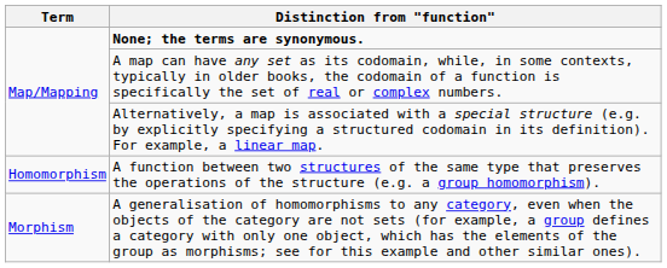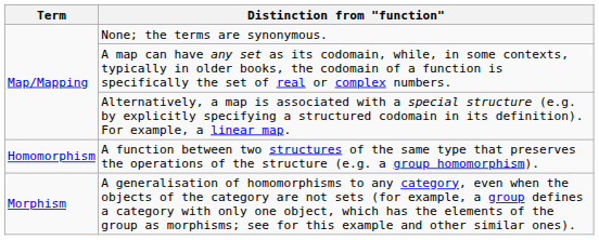None; the terms are synonymous. | Distinction from "function": bold -> normal
